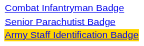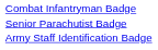row 3 | column 1: gold background -> no background
